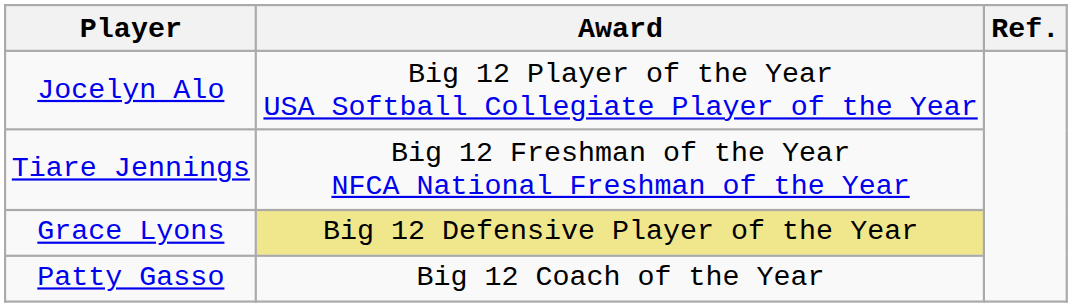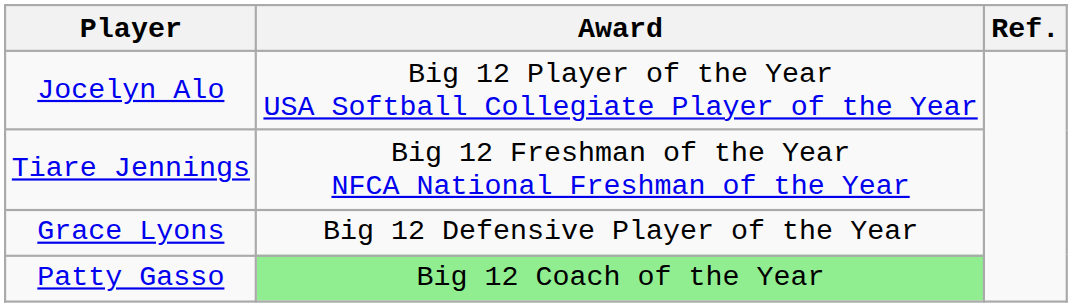Grace Lyons | Award: khaki background -> no background
Patty Gasso | Award: no background -> lightgreen background
